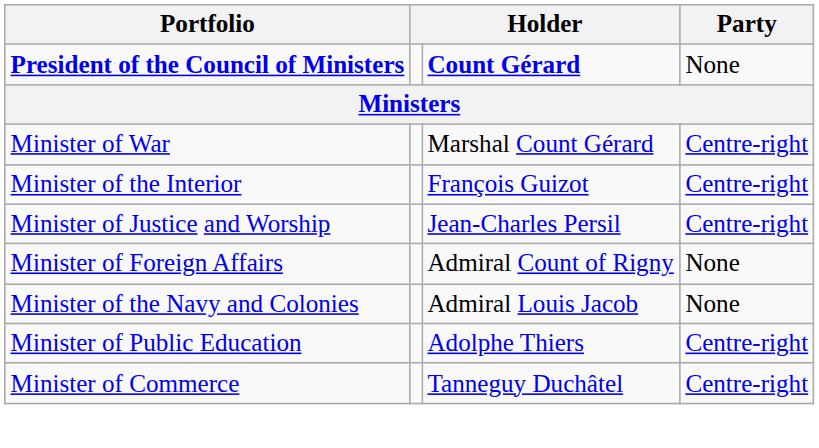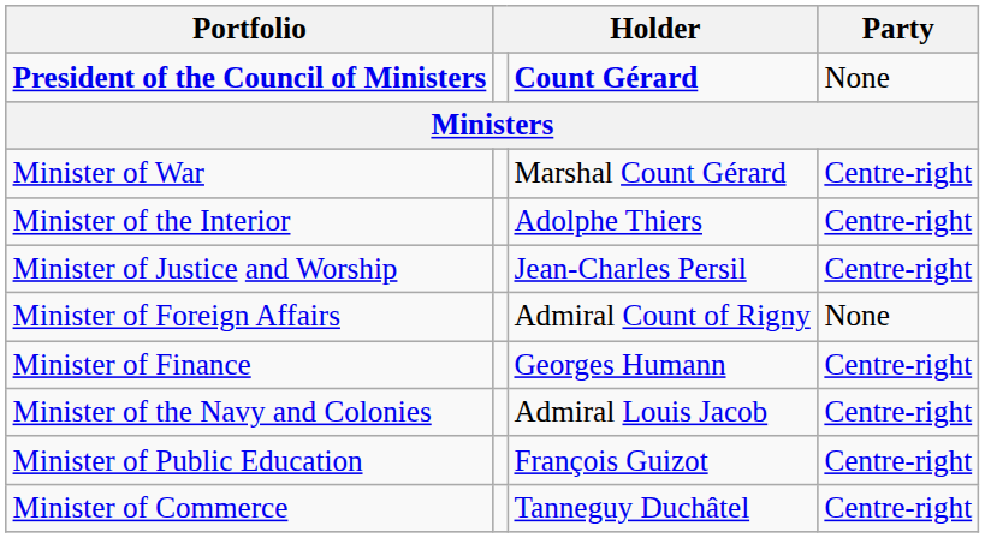Minister of the Interior | column 3: François Guizot -> Adolphe Thiers
+ row: Minister of Finance | Georges Humann | Centre-right
Minister of the Navy and Colonies | Party: None -> Centre-right
Minister of Public Education | column 3: Adolphe Thiers -> François Guizot
